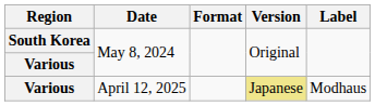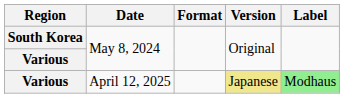Various / April 12, 2025 | Label: no background -> lightgreen background
